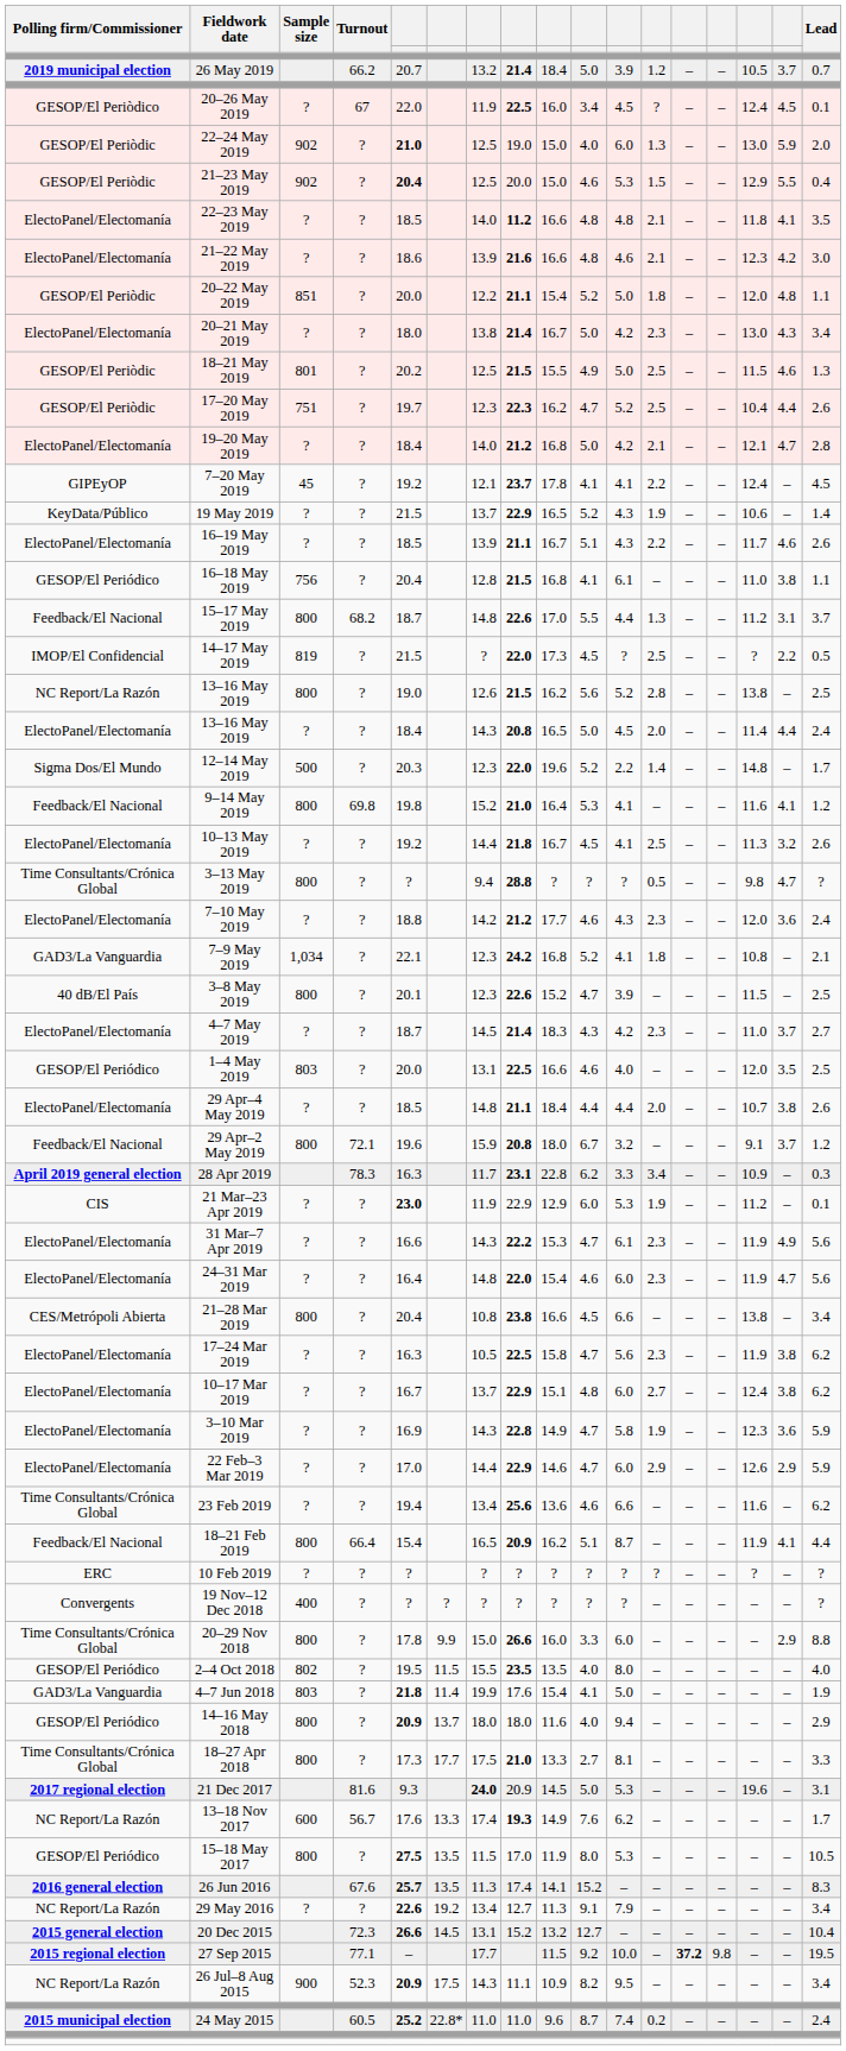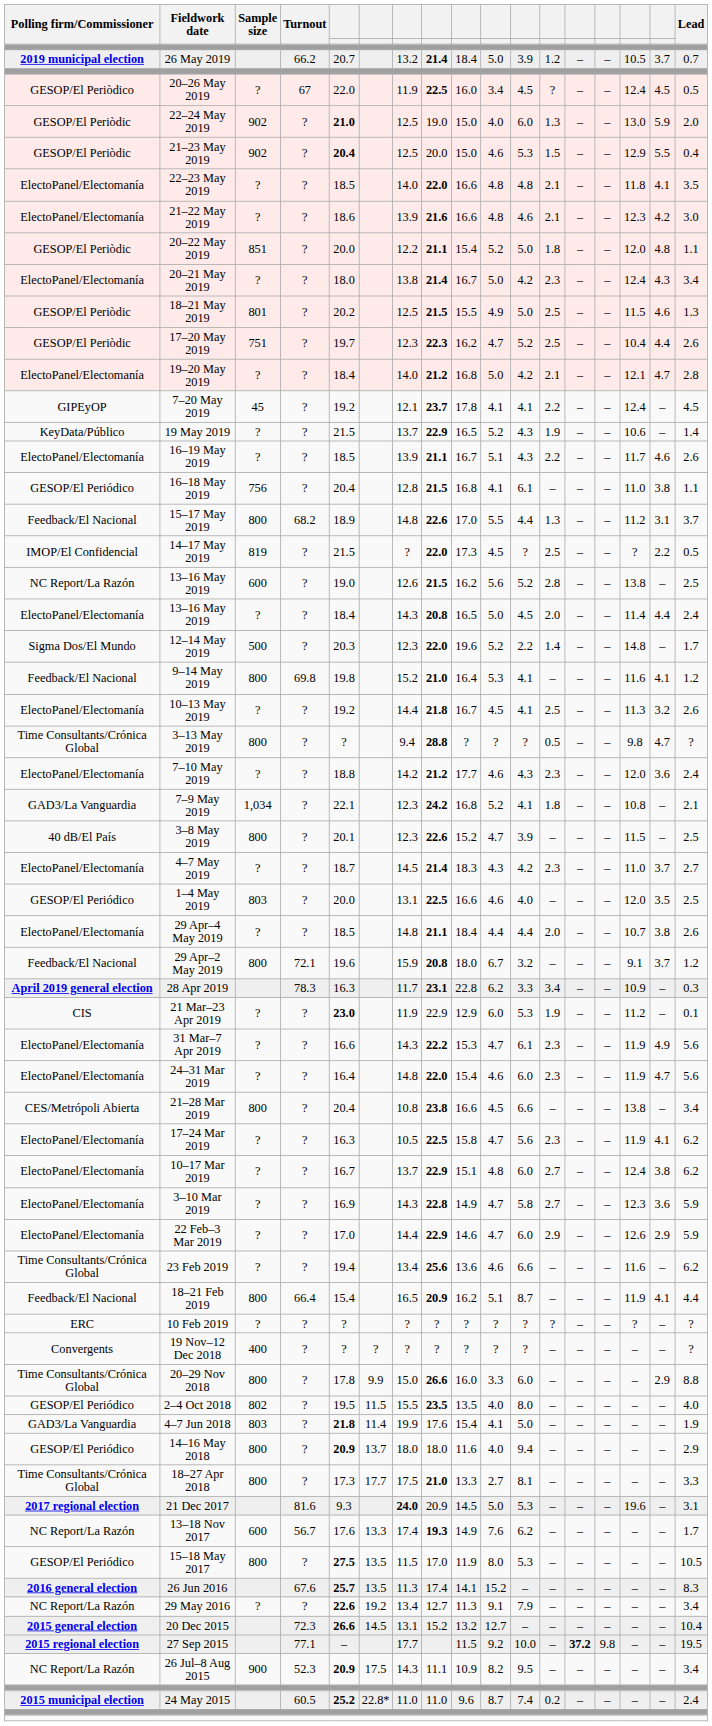20–26 May 2019 | Lead: 0.1 -> 0.5
22–23 May 2019 | column 8: 11.2 -> 22.0
20–21 May 2019 | column 15: 13.0 -> 12.4
15–17 May 2019 | column 5: 18.7 -> 18.9
NC Report/La Razón / 13–16 May 2019 | Sample size: 800 -> 600
17–24 Mar 2019 | column 16: 3.8 -> 4.1
3–10 Mar 2019 | column 12: 1.9 -> 2.7
